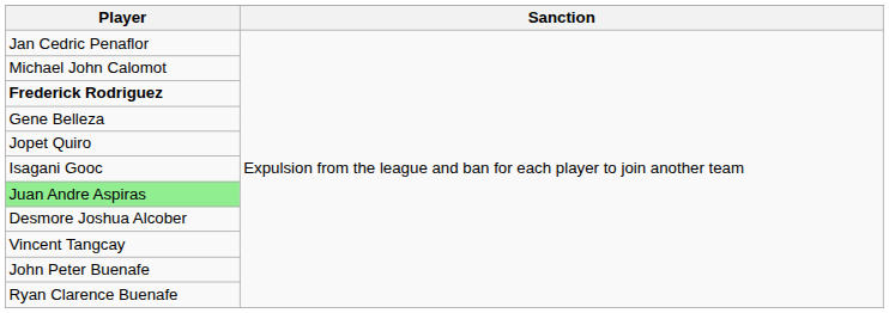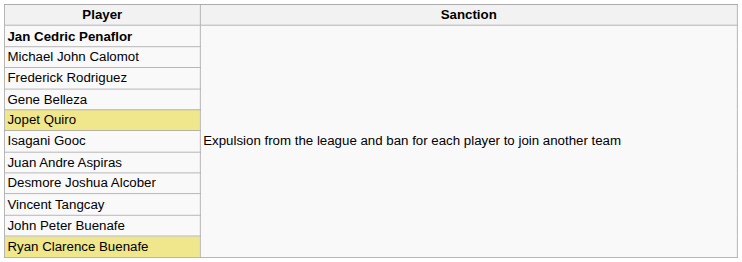Jan Cedric Penaflor | Player: normal -> bold
Frederick Rodriguez | Player: bold -> normal
Jopet Quiro | Player: no background -> khaki background
Juan Andre Aspiras | Player: lightgreen background -> no background
Ryan Clarence Buenafe | Player: no background -> khaki background
